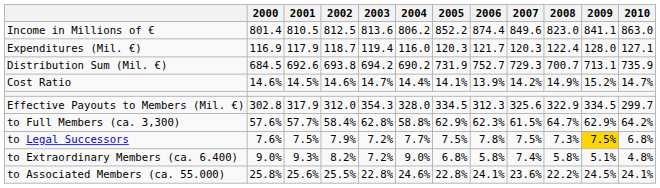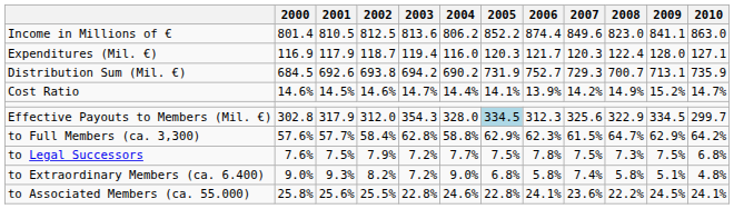Effective Payouts to Members (Mil. €) | 2005: no background -> lightblue background
to Legal Successors | 2009: gold background -> no background
